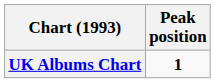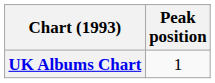UK Albums Chart | Peak position: bold -> normal
